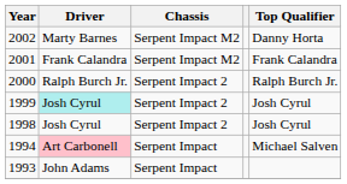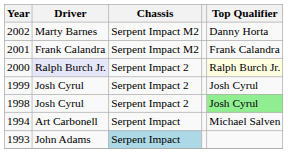2000 | Driver: no background -> lavender background
2000 | Top Qualifier: no background -> lightyellow background
1999 | Driver: paleturquoise background -> no background
1998 | Top Qualifier: no background -> lightgreen background
1994 | Driver: pink background -> no background
1993 | Chassis: no background -> lightblue background
